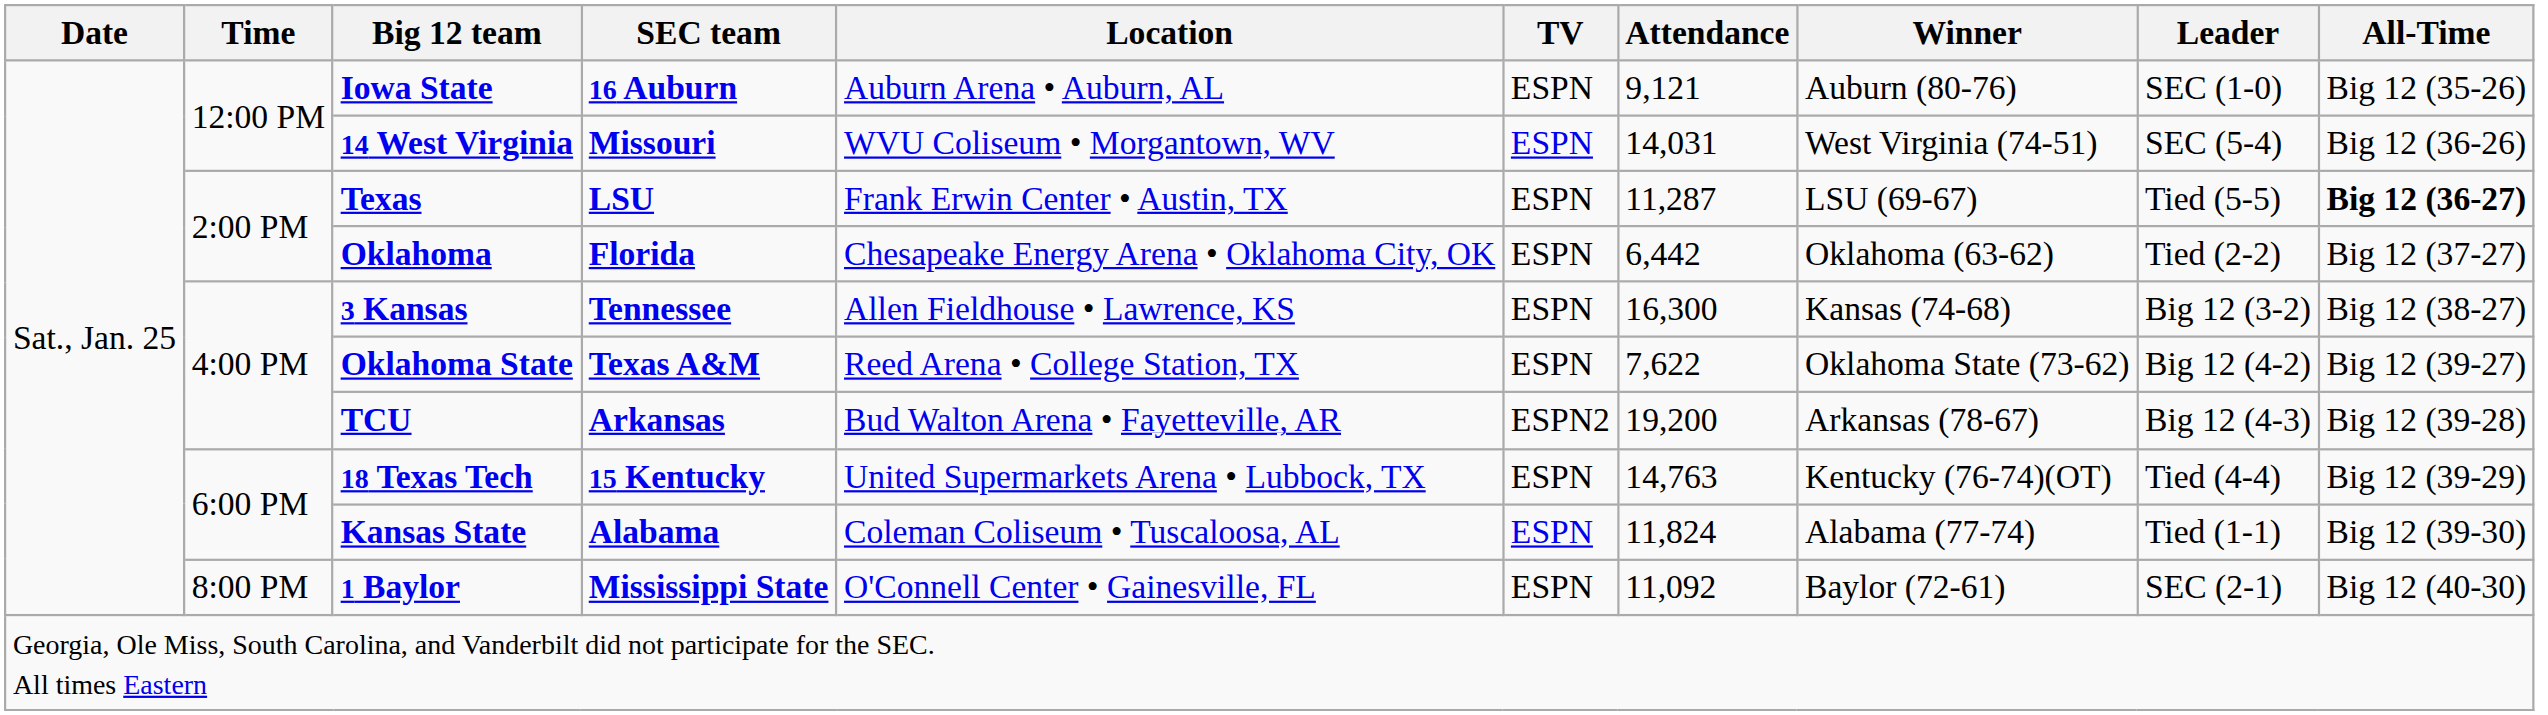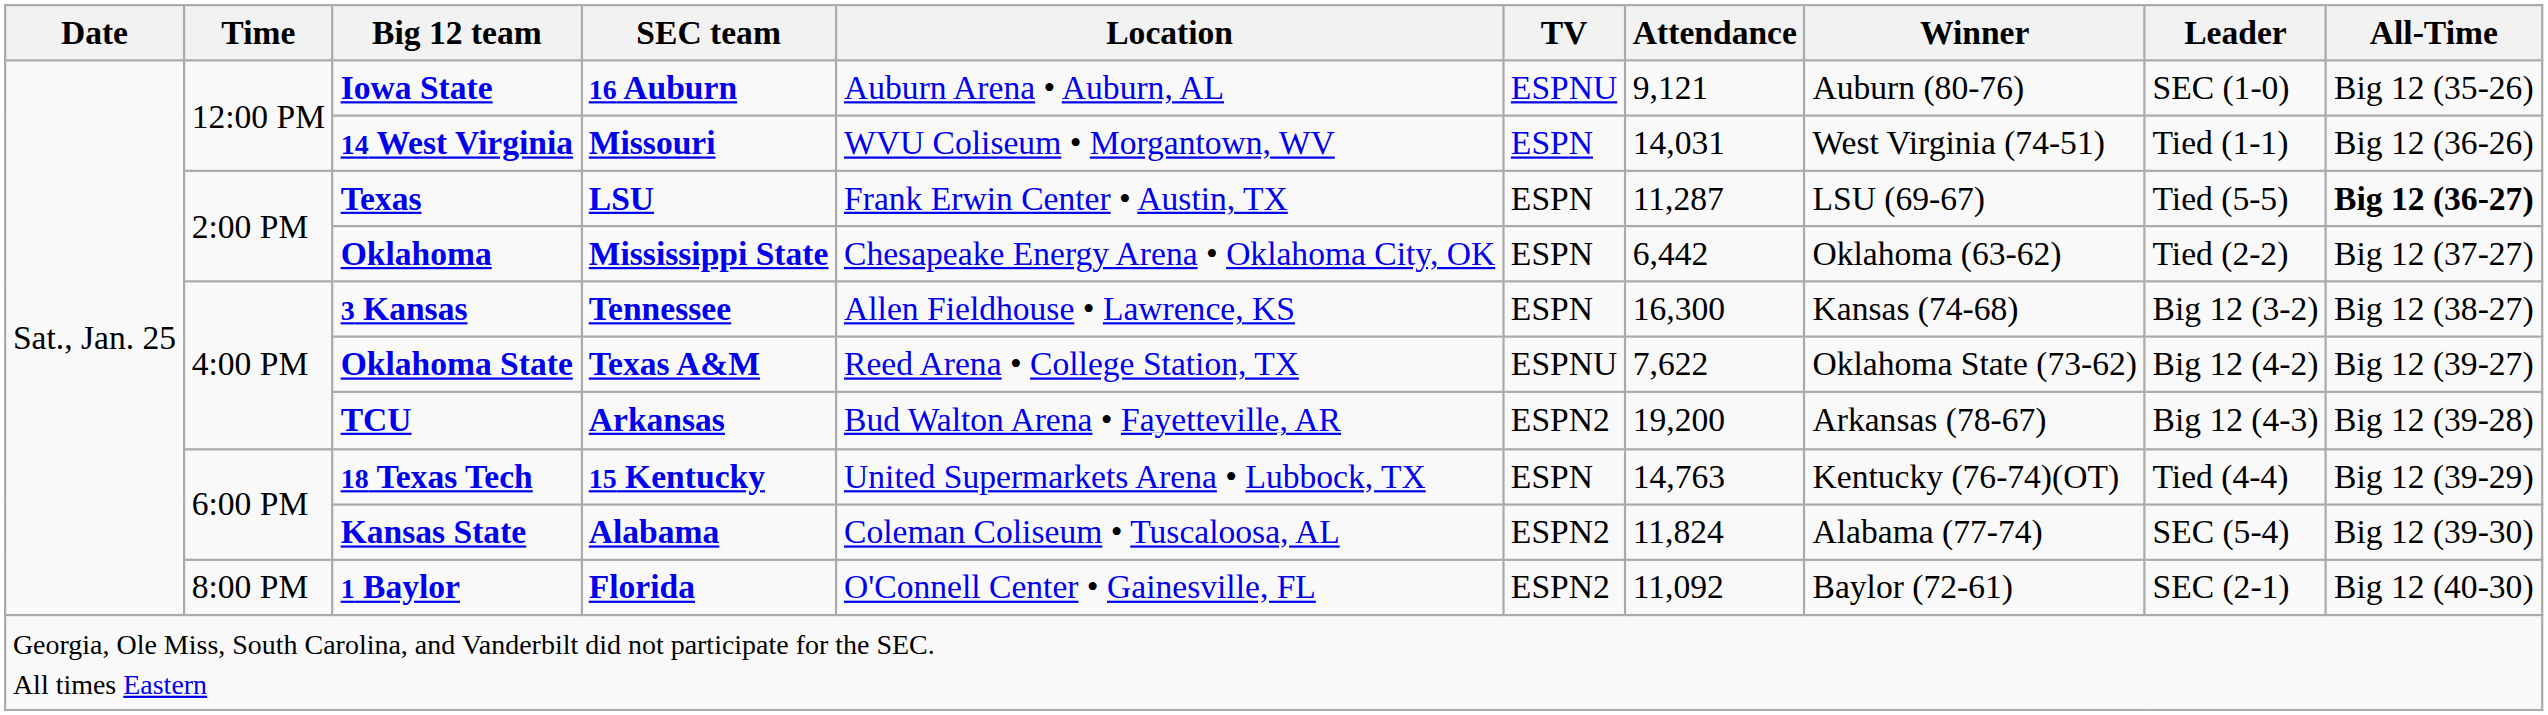Iowa State | TV: ESPN -> ESPNU
14 West Virginia | Leader: SEC (5-4) -> Tied (1-1)
Oklahoma | SEC team: Florida -> Mississippi State
Oklahoma State | TV: ESPN -> ESPNU
Kansas State | TV: ESPN -> ESPN2
Kansas State | Leader: Tied (1-1) -> SEC (5-4)
1 Baylor | SEC team: Mississippi State -> Florida
1 Baylor | TV: ESPN -> ESPN2
